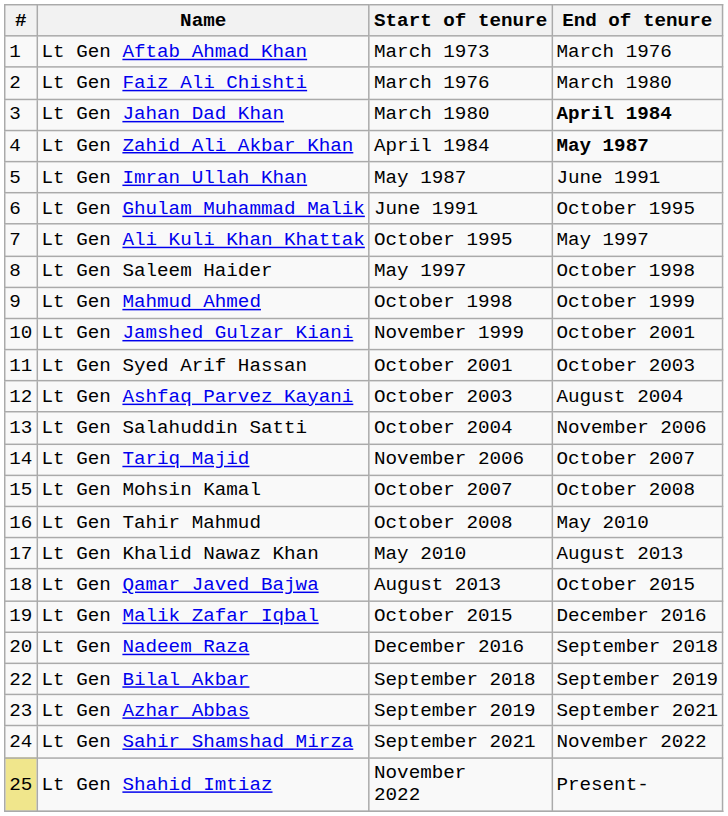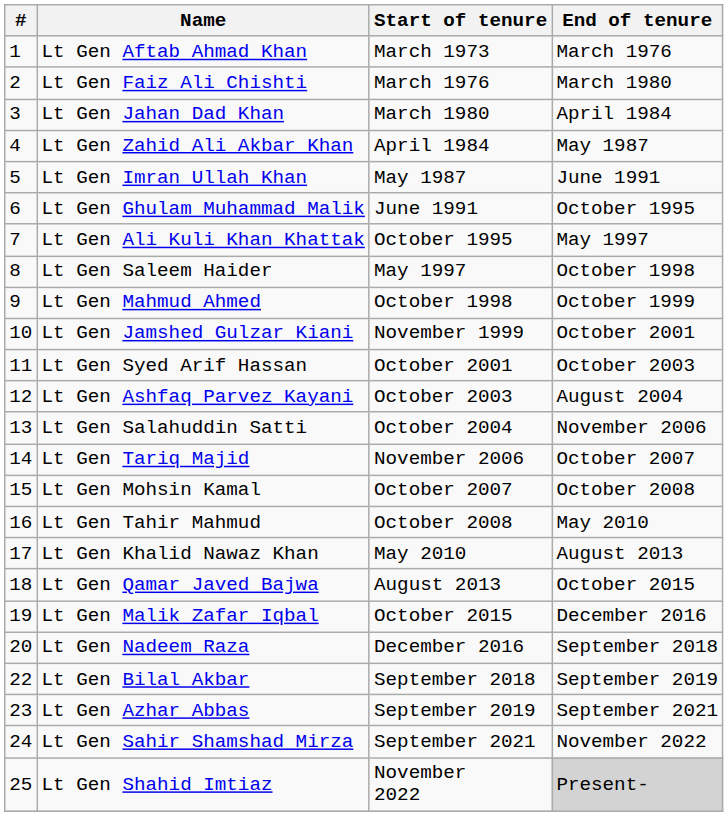Lt Gen Jahan Dad Khan | End of tenure: bold -> normal
Lt Gen Zahid Ali Akbar Khan | End of tenure: bold -> normal
Lt Gen Shahid Imtiaz | #: khaki background -> no background
Lt Gen Shahid Imtiaz | End of tenure: no background -> lightgrey background
